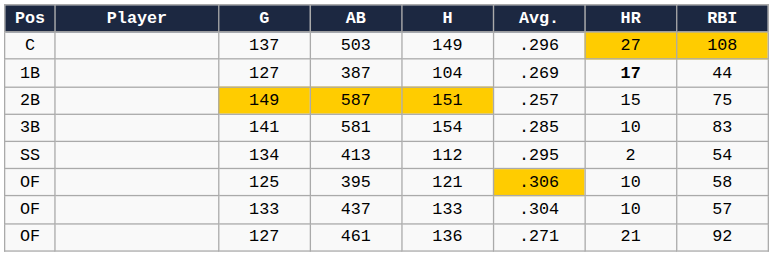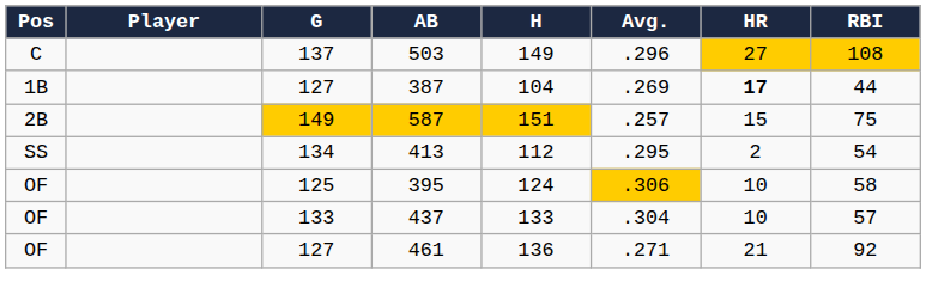- row: 3B | 141 | 581 | 154 | .285 | 10 | 83
395 | H: 121 -> 124
